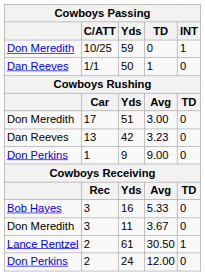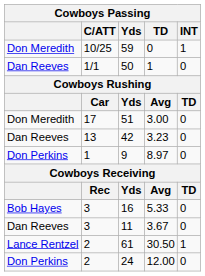9 | TD: 9.00 -> 8.97
11 | column 1: Don Meredith -> Dan Reeves
